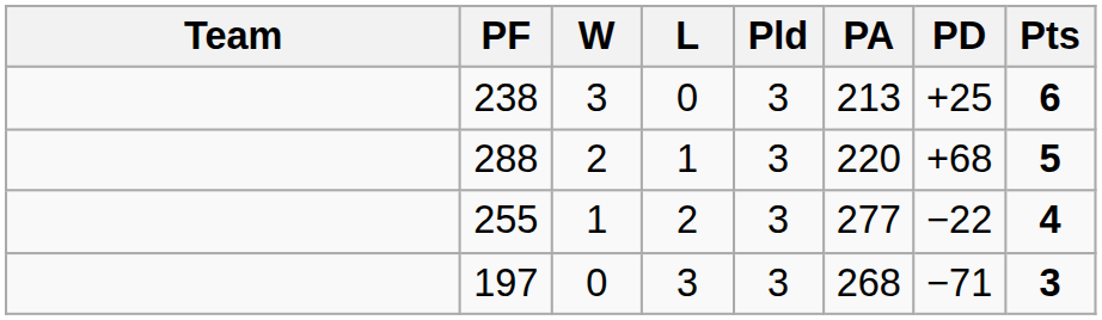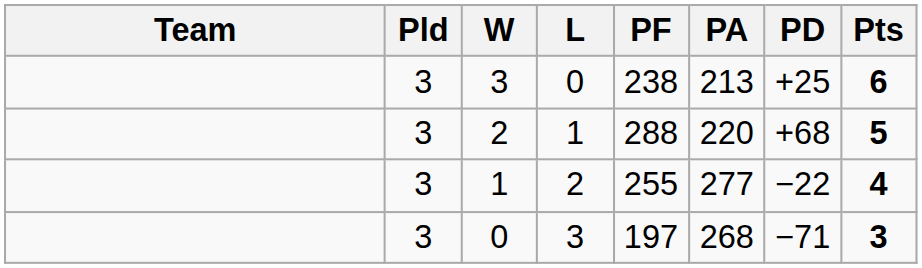columns swapped: Pld <-> PF
